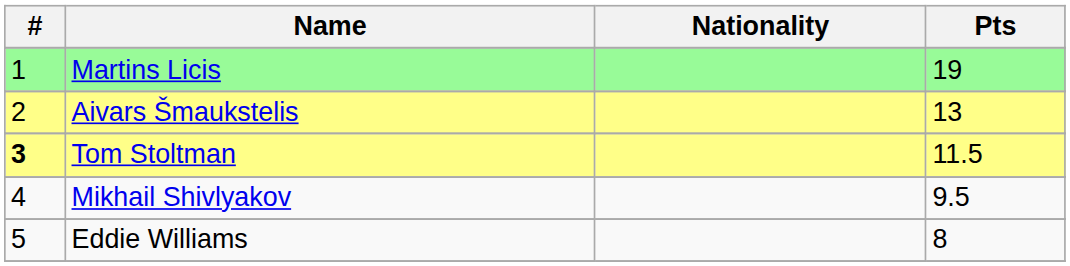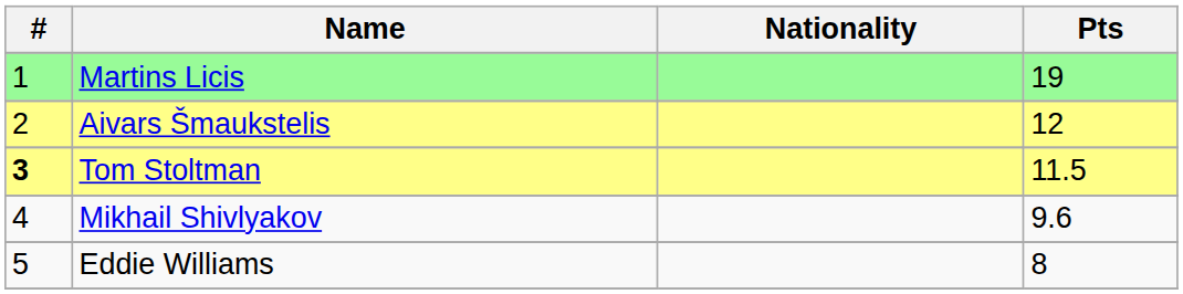Aivars Šmaukstelis | Pts: 13 -> 12
Mikhail Shivlyakov | Pts: 9.5 -> 9.6
